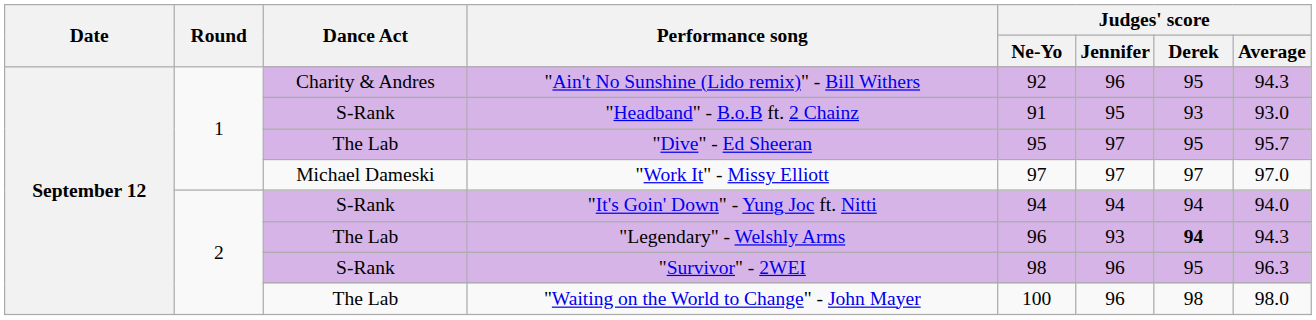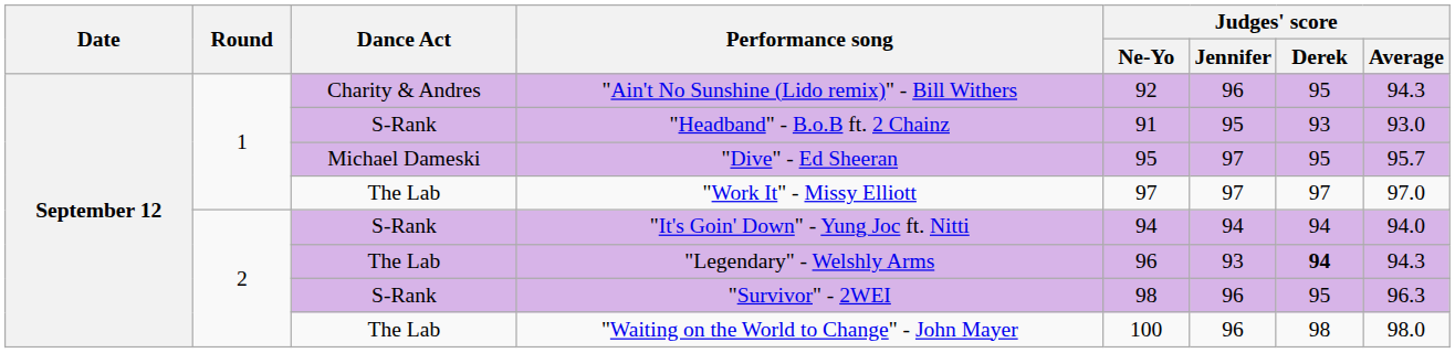"Dive" - Ed Sheeran | Dance Act: The Lab -> Michael Dameski
"Work It" - Missy Elliott | Dance Act: Michael Dameski -> The Lab
